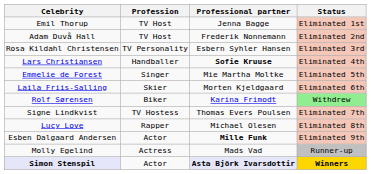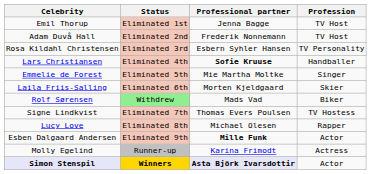columns swapped: Profession <-> Status
Rolf Sørensen | Professional partner: Karina Frimodt -> Mads Vad
Molly Egelind | Professional partner: Mads Vad -> Karina Frimodt
